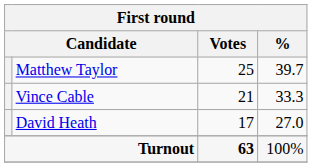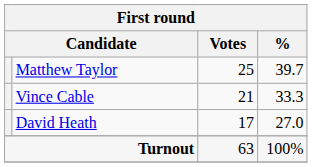Turnout | Votes: bold -> normal
